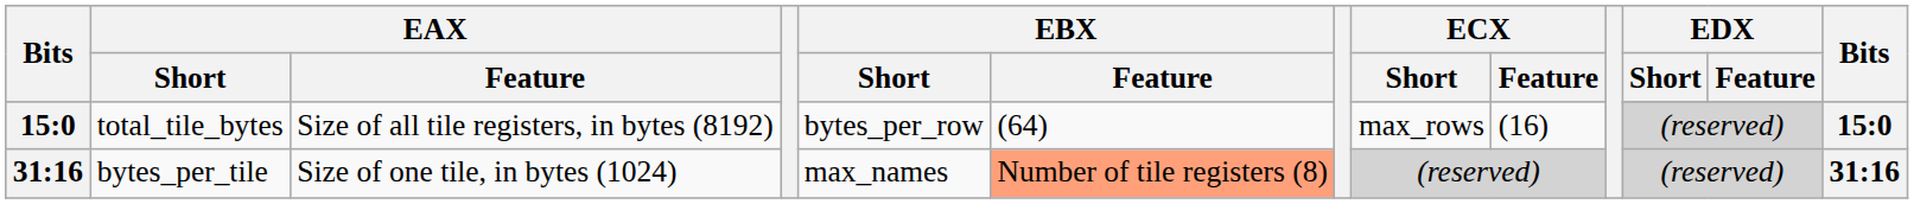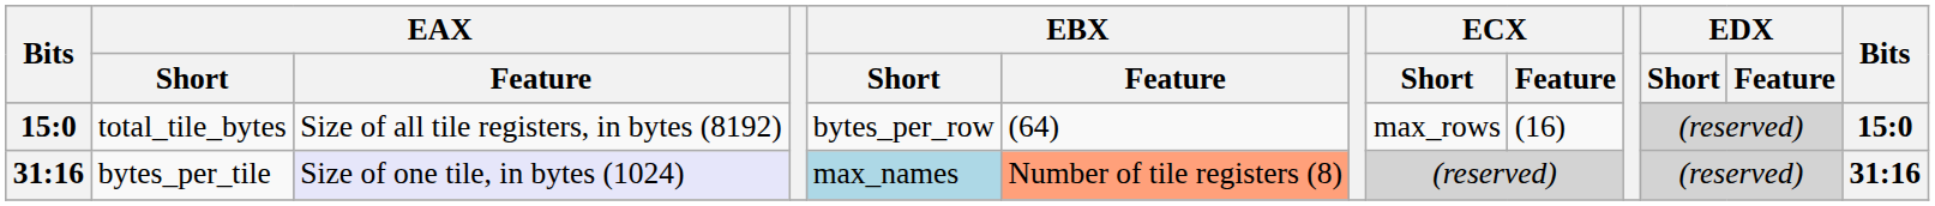bytes_per_tile | EAX / Feature: no background -> lavender background
bytes_per_tile | EBX / Short: no background -> lightblue background
